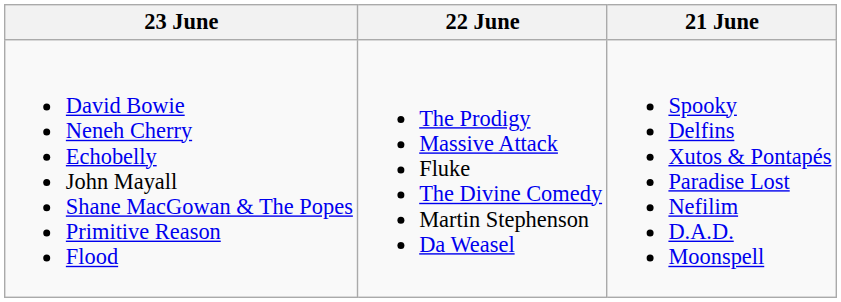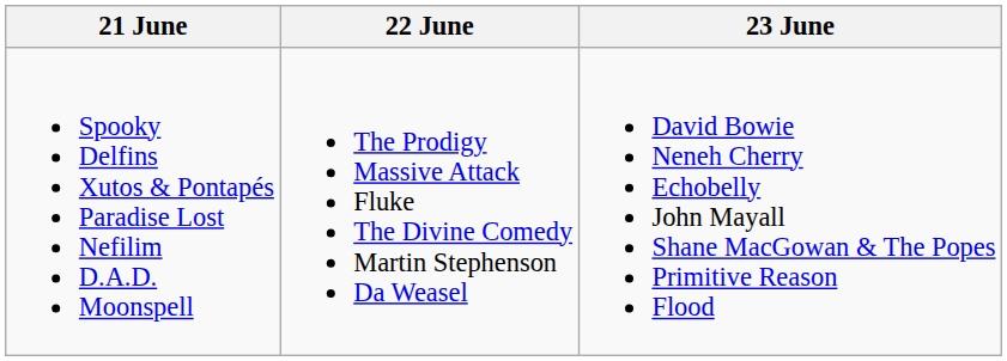columns swapped: 21 June <-> 23 June
